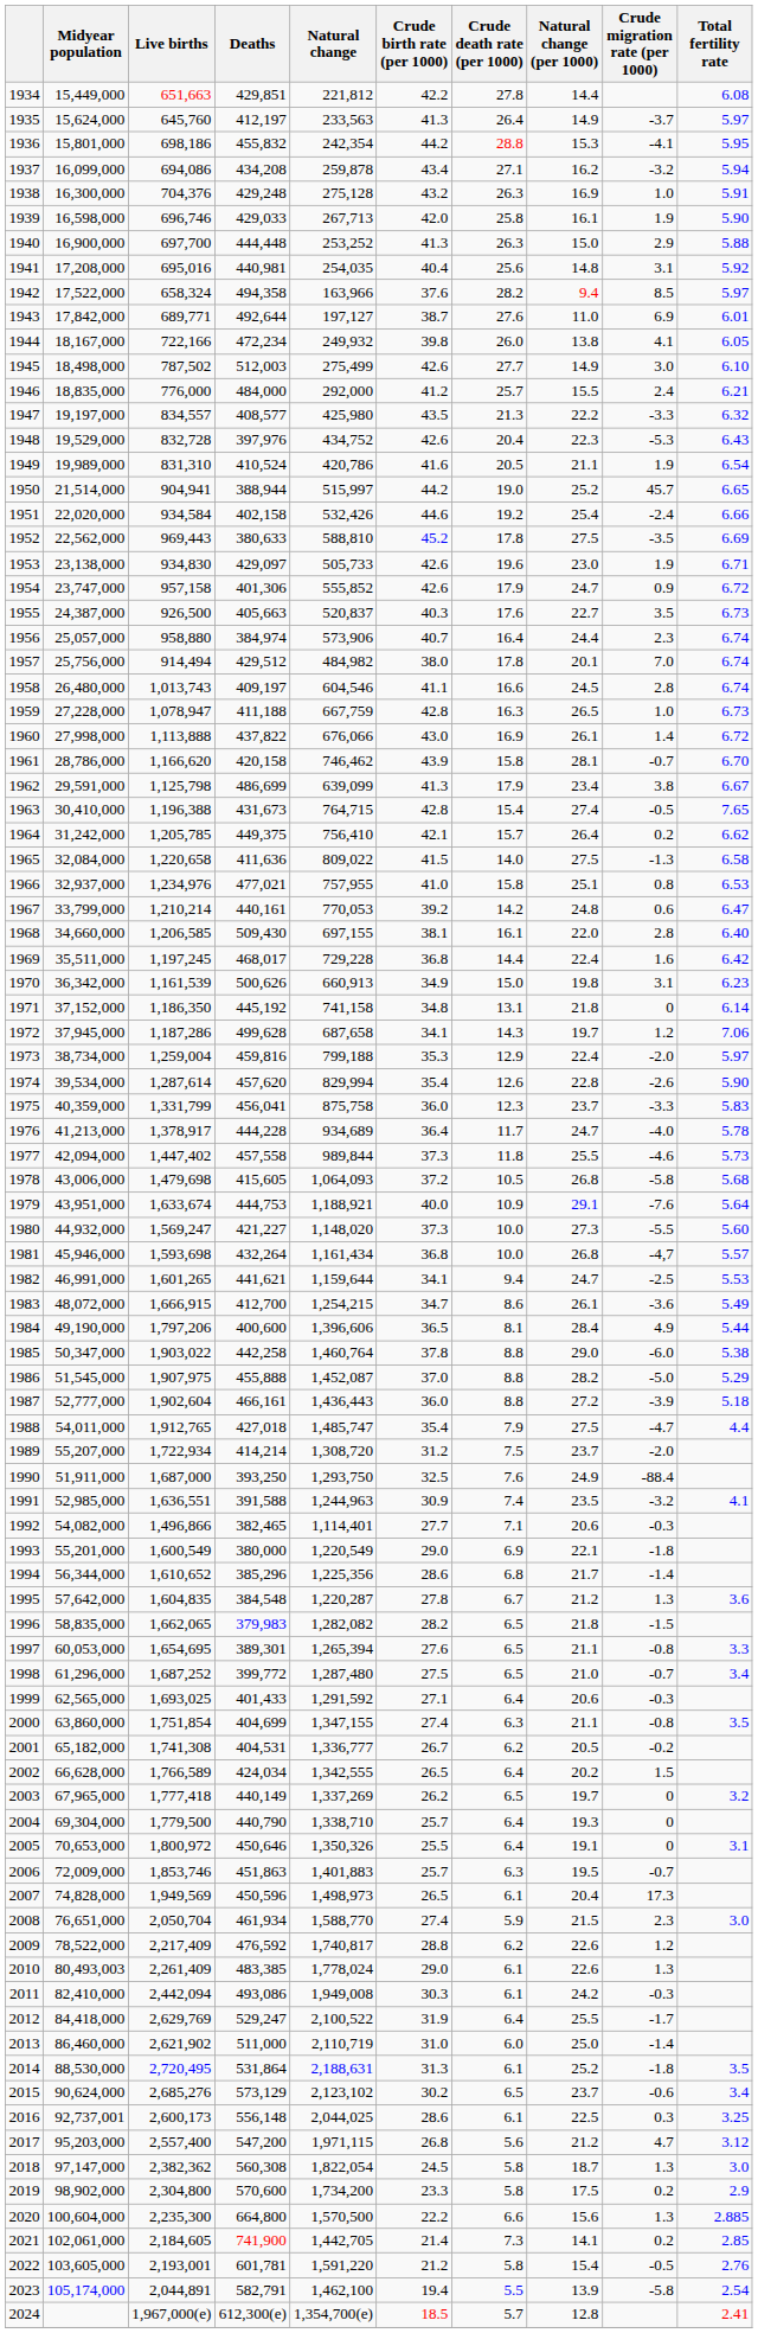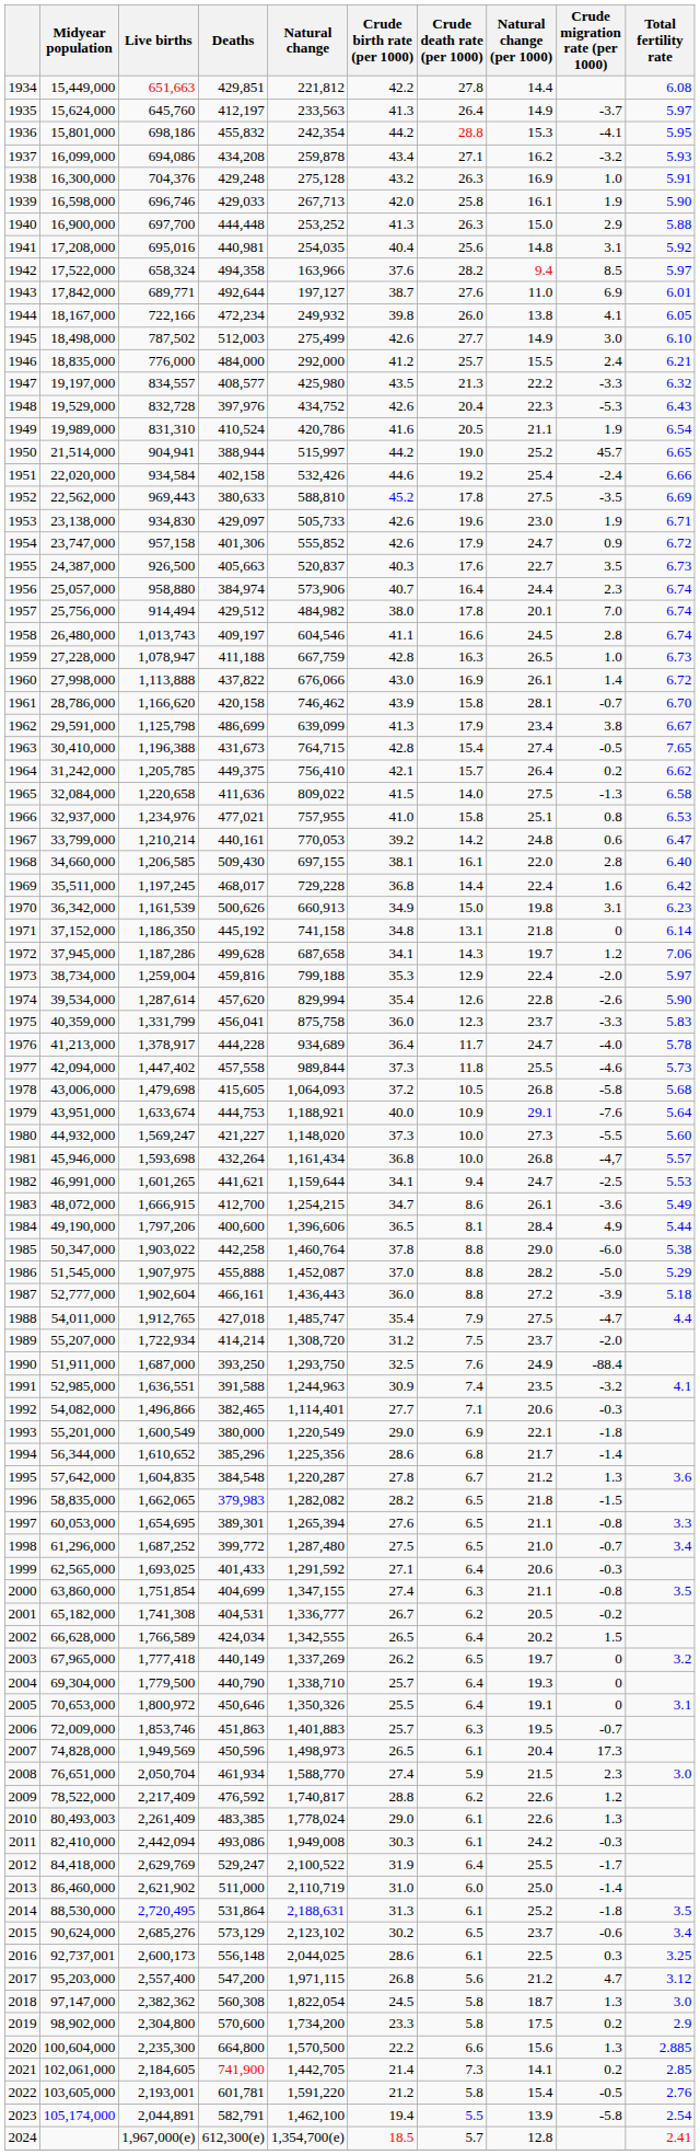1937 | Total fertility rate: 5.94 -> 5.93
